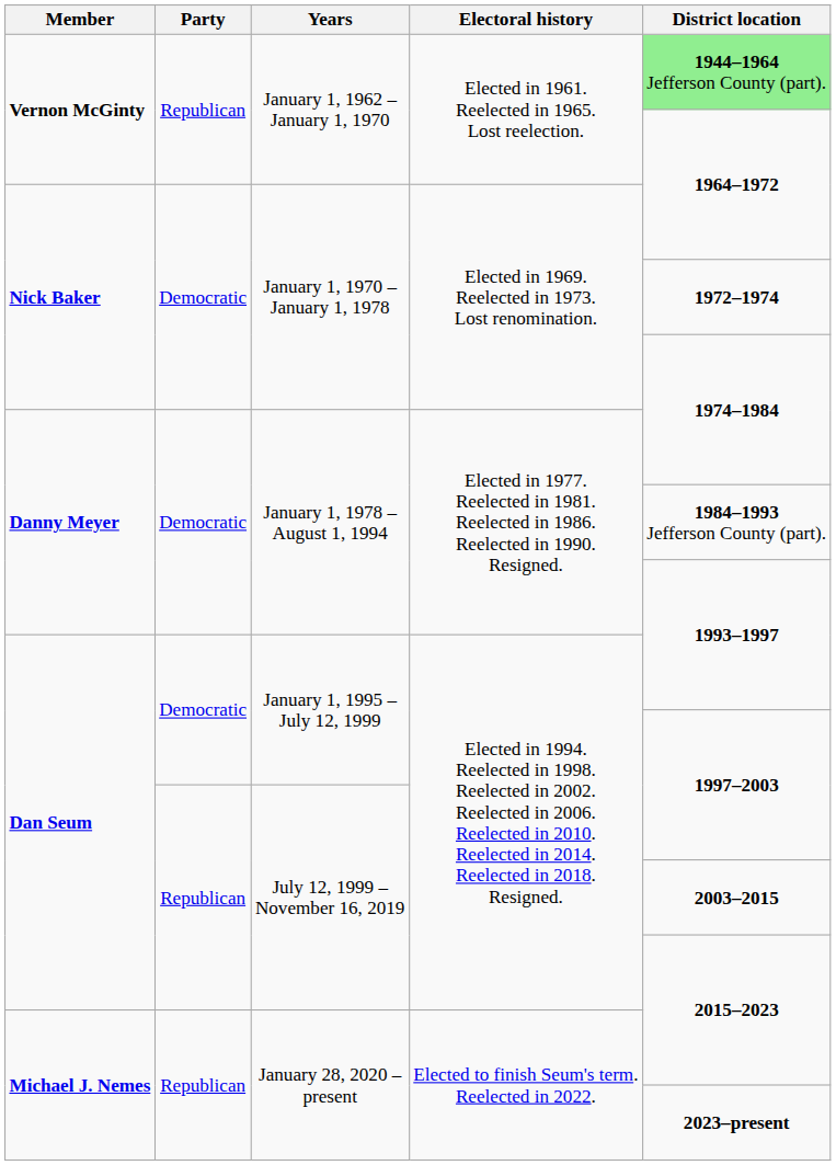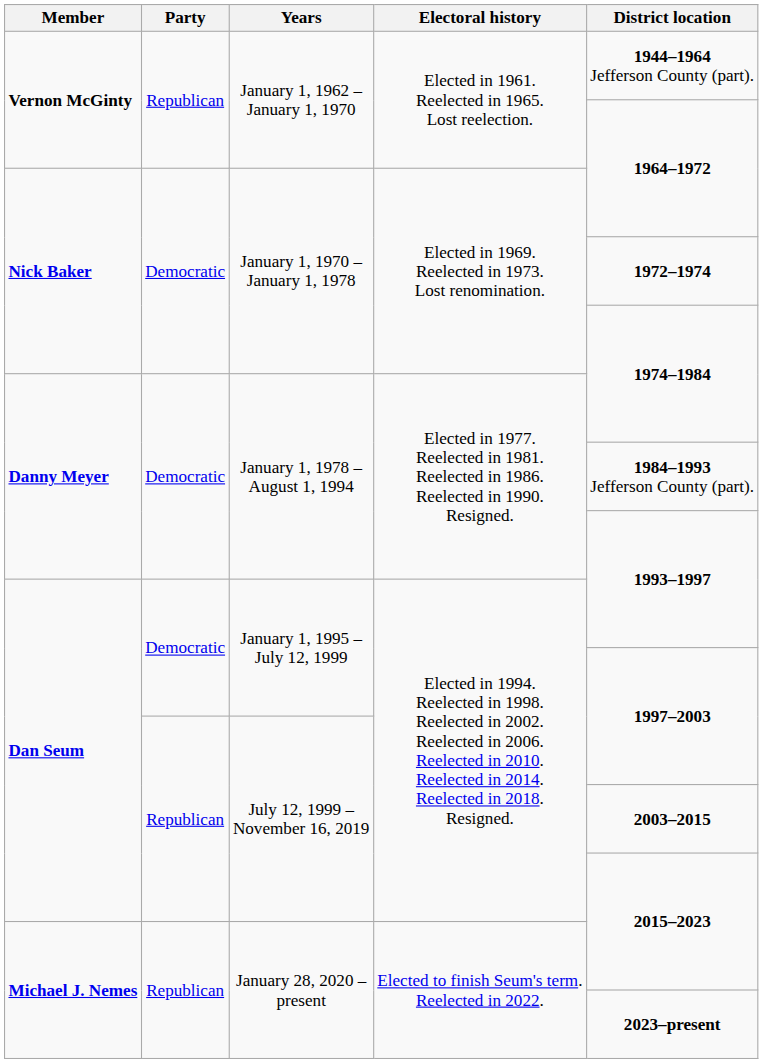row 2 | District location: lightgreen background -> no background
